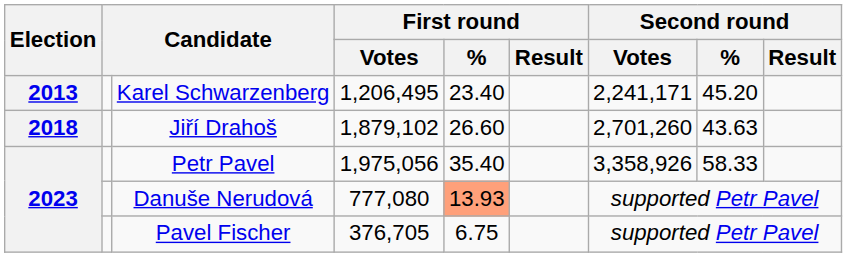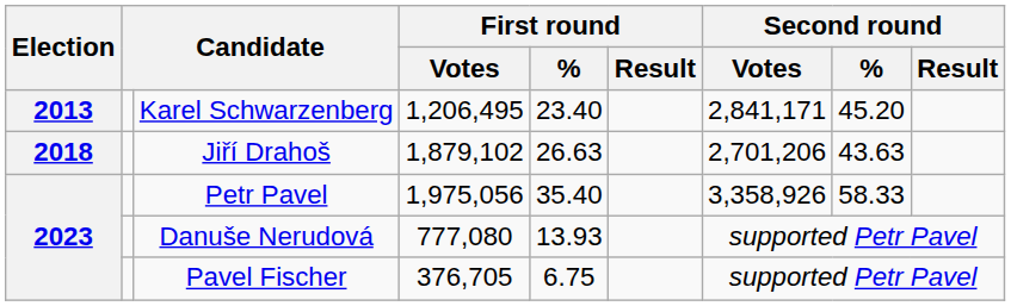Karel Schwarzenberg | Second round / Votes: 2,241,171 -> 2,841,171
Jiří Drahoš | First round / %: 26.60 -> 26.63
Jiří Drahoš | Second round / Votes: 2,701,260 -> 2,701,206
Danuše Nerudová | First round / %: lightsalmon background -> no background
